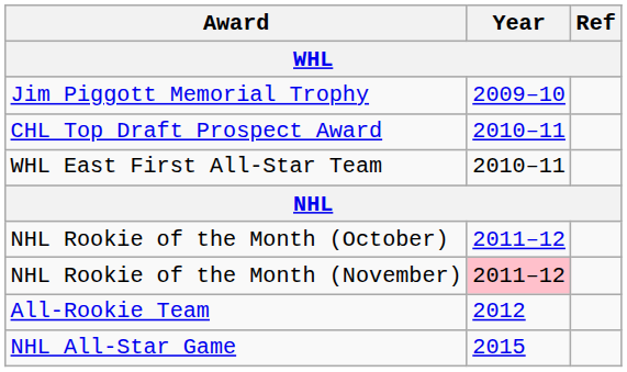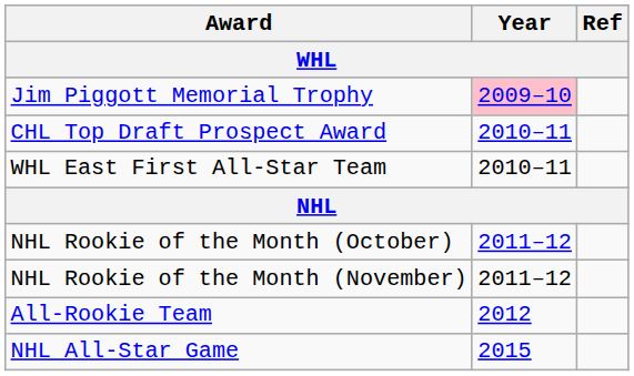Jim Piggott Memorial Trophy | Year: no background -> pink background
NHL Rookie of the Month (November) | Year: pink background -> no background
